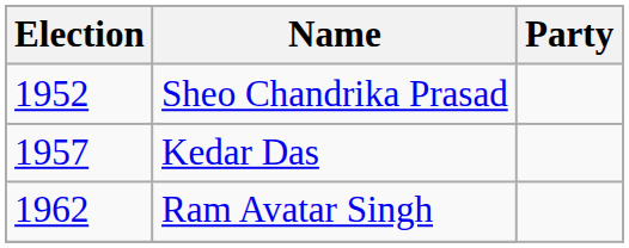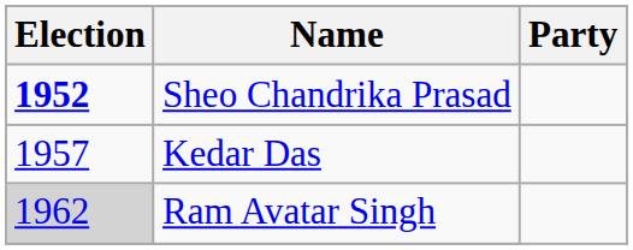Sheo Chandrika Prasad | Election: normal -> bold
Ram Avatar Singh | Election: no background -> lightgrey background
